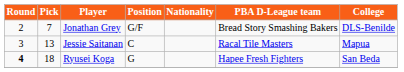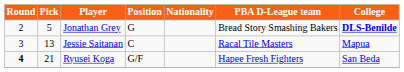Jonathan Grey | Pick: 7 -> 5
Jonathan Grey | Position: G/F -> G
Jonathan Grey | College: normal -> bold
Ryusei Koga | Pick: 18 -> 21
Ryusei Koga | Position: G -> G/F
